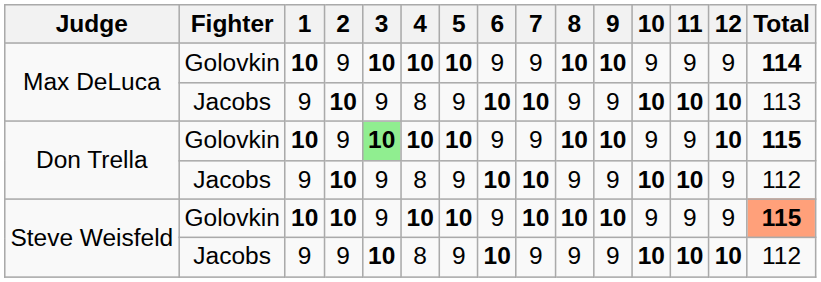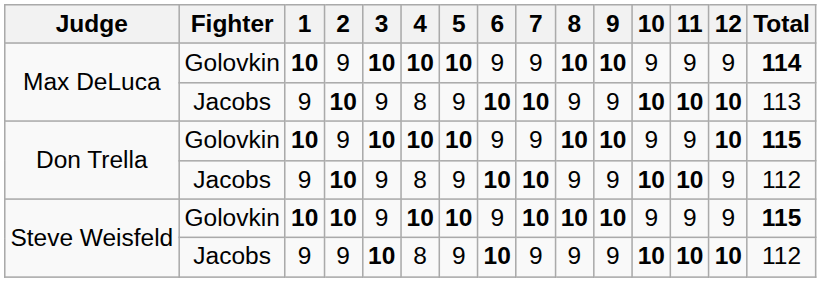Don Trella / Golovkin | 3: lightgreen background -> no background
Steve Weisfeld / Golovkin | Total: lightsalmon background -> no background
